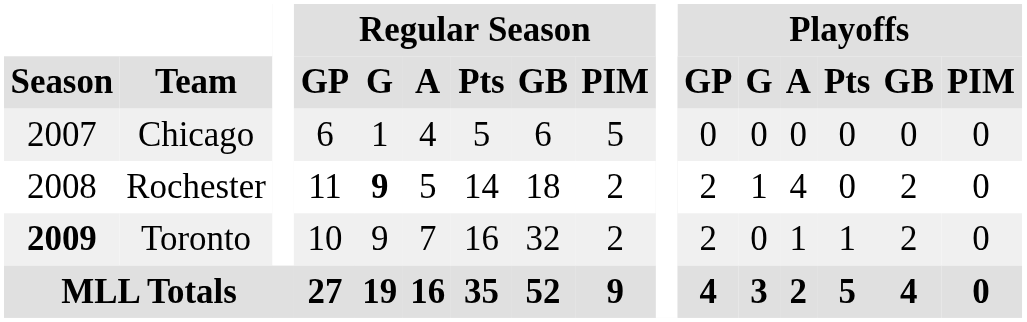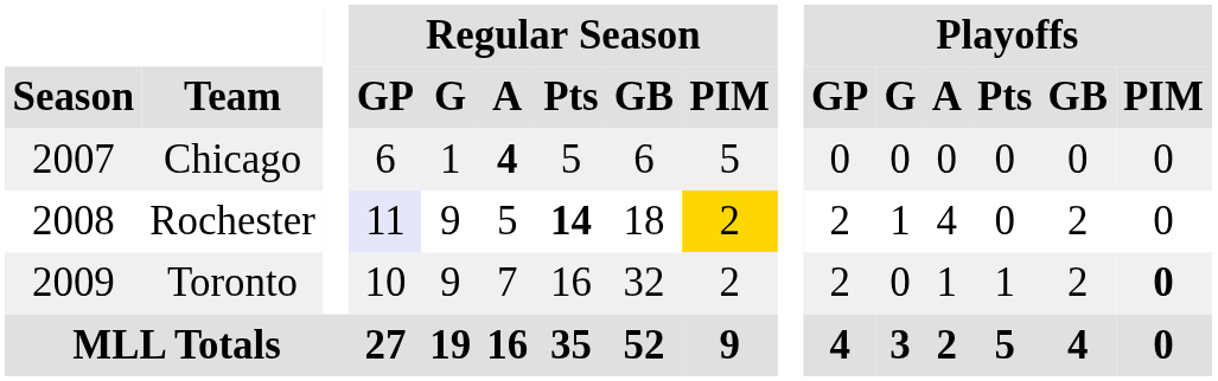Chicago | Regular Season / A: normal -> bold
Rochester | Regular Season / GP: no background -> lavender background
Rochester | Regular Season / G: bold -> normal
Rochester | Regular Season / Pts: normal -> bold
Rochester | Regular Season / PIM: no background -> gold background
Toronto | Season: bold -> normal
Toronto | Playoffs / PIM: normal -> bold
